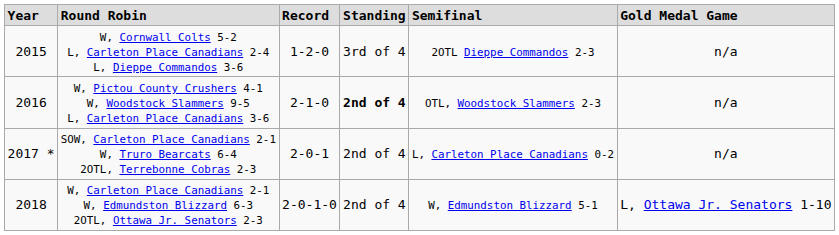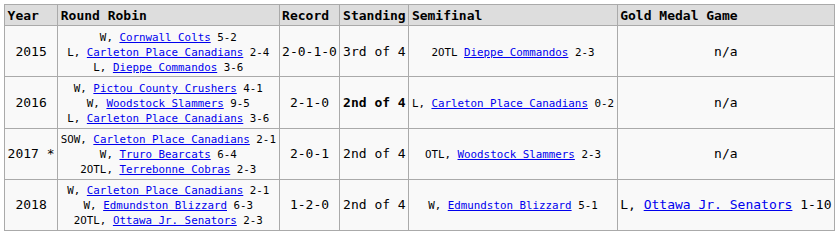row 2 | column 3: 1-2-0 -> 2-0-1-0
row 3 | column 5: OTL, Woodstock Slammers 2-3 -> L, Carleton Place Canadians 0-2
row 4 | column 5: L, Carleton Place Canadians 0-2 -> OTL, Woodstock Slammers 2-3
row 5 | column 3: 2-0-1-0 -> 1-2-0
